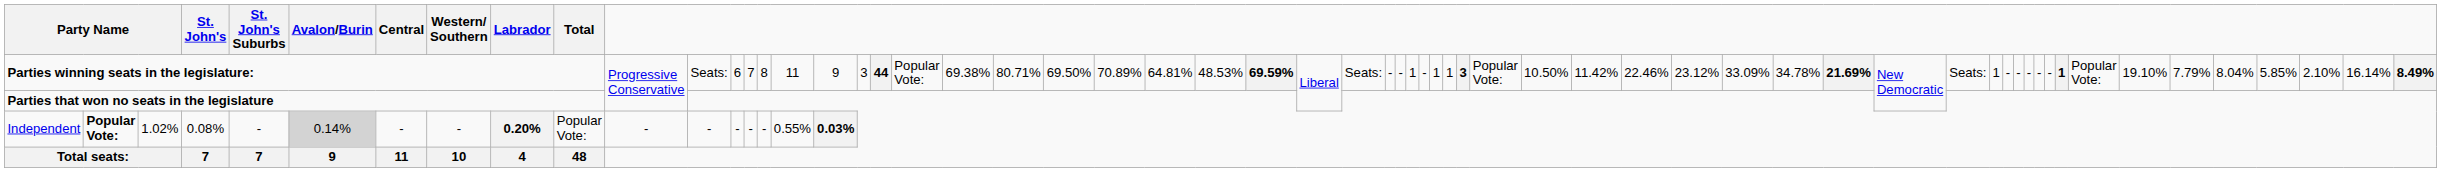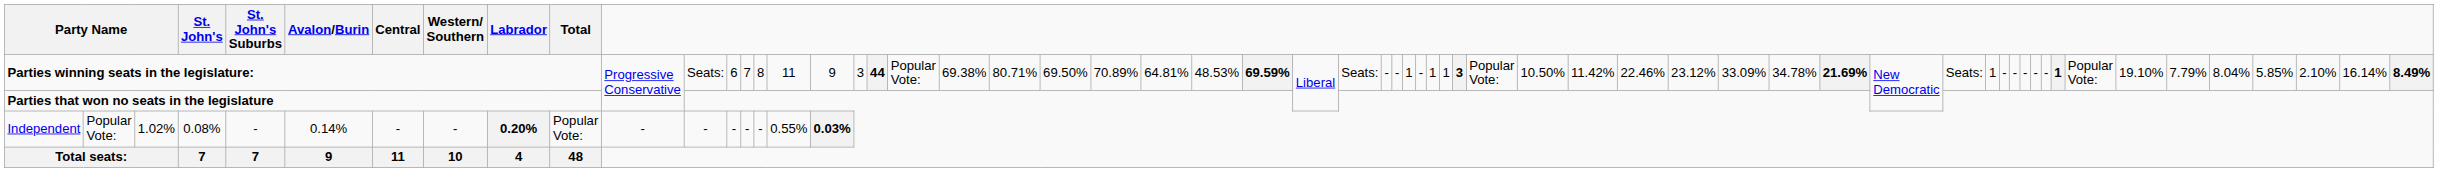Independent | column 2: bold -> normal
Independent | Avalon/Burin: lightgrey background -> no background
